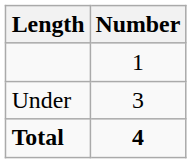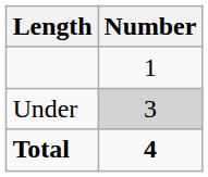Under | Number: no background -> lightgrey background
